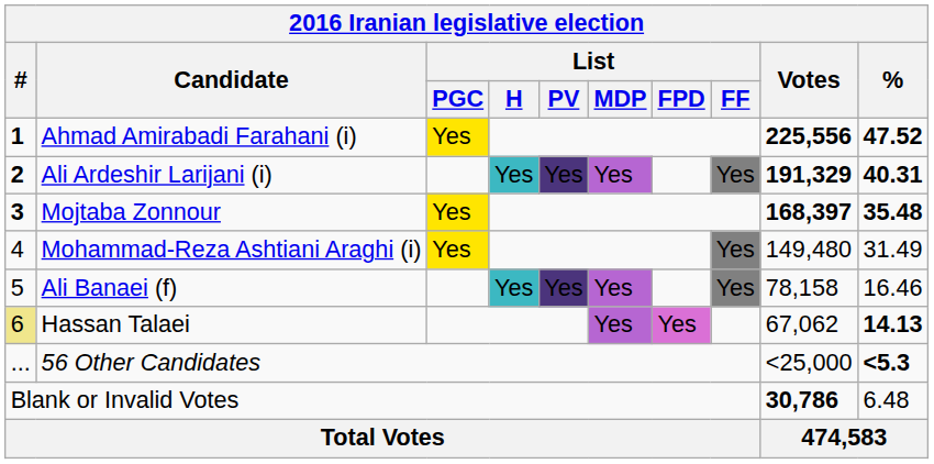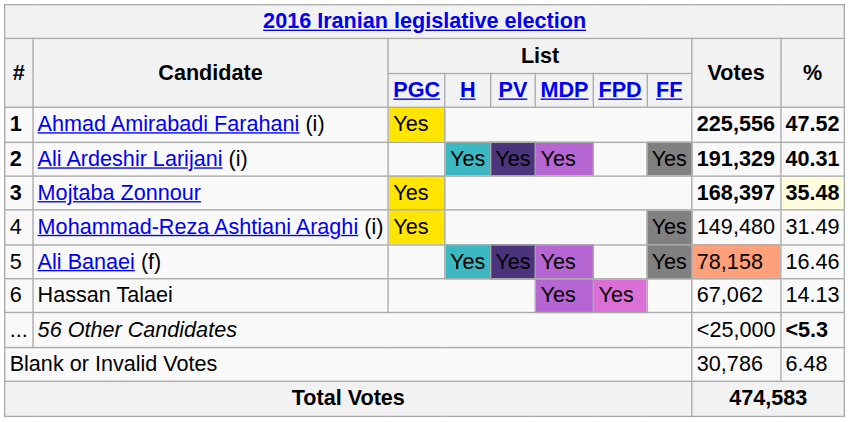Mojtaba Zonnour | %: no background -> lightyellow background
Ali Banaei (f) | Votes: no background -> lightsalmon background
Hassan Talaei | #: khaki background -> no background
Hassan Talaei | %: bold -> normal
Blank or Invalid Votes | Votes: bold -> normal
